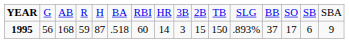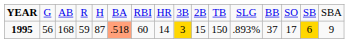1995 | column 6: no background -> lightsalmon background
1995 | column 9: no background -> gold background
1995 | column 15: no background -> gold background
